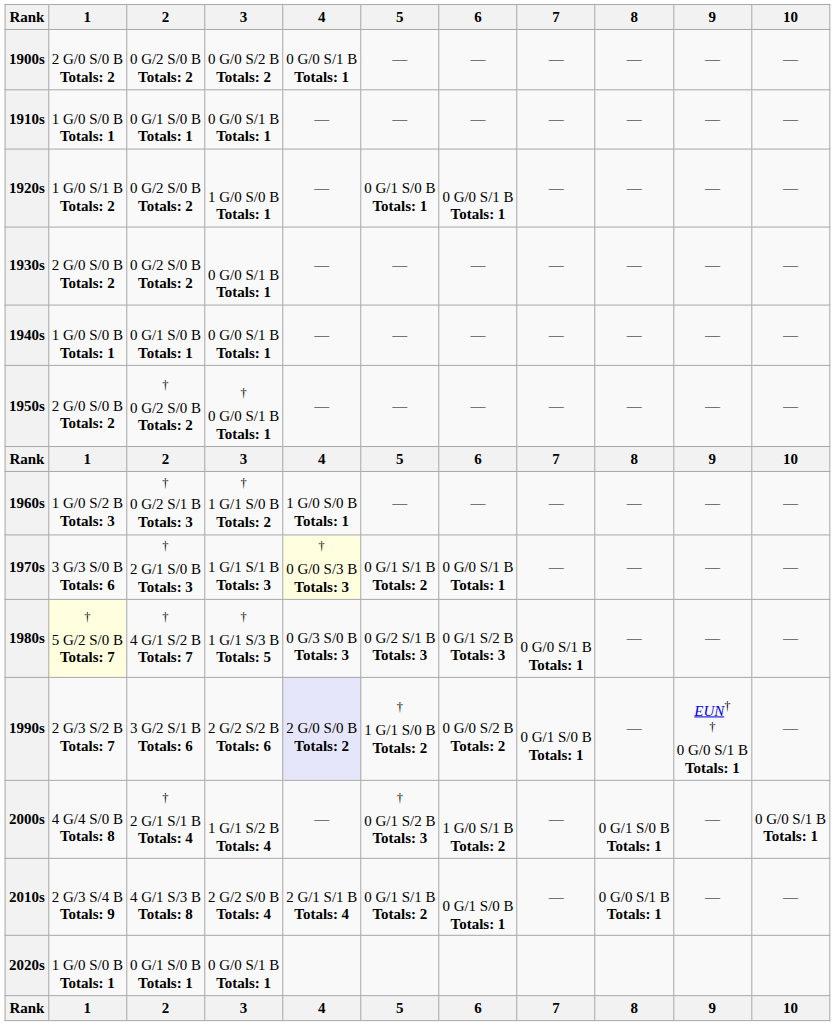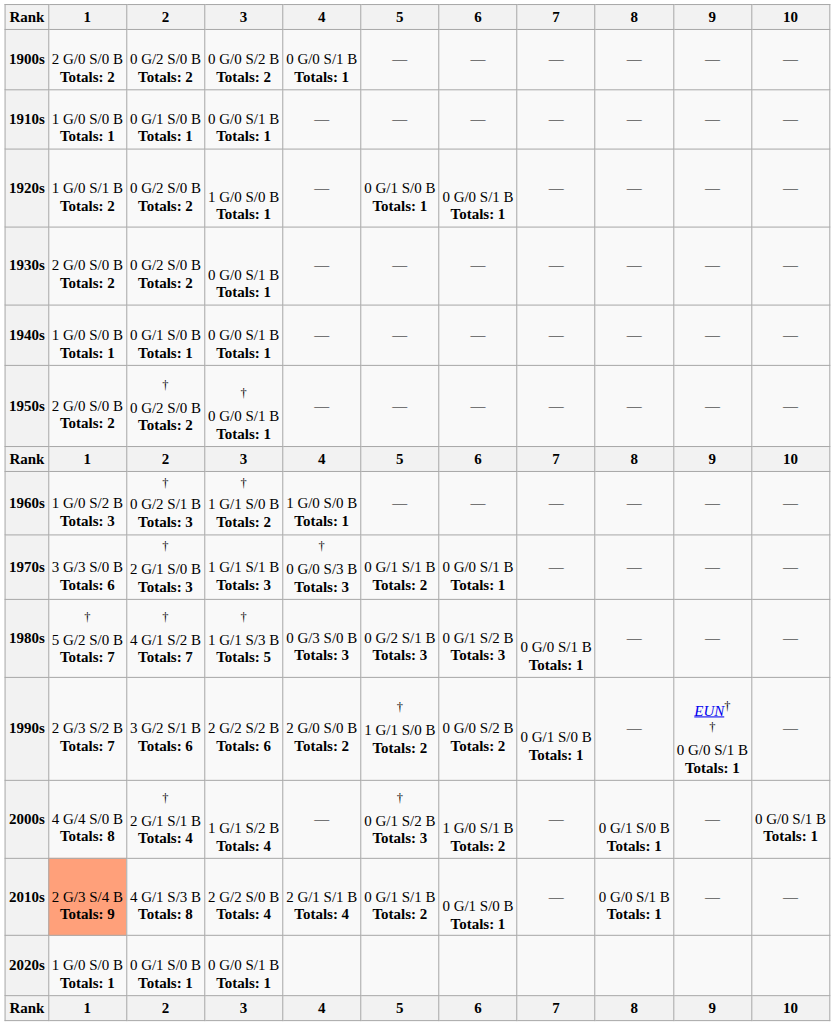row 10 | 4: lightyellow background -> no background
row 11 | 1: lightyellow background -> no background
row 12 | 4: lavender background -> no background
row 14 | 1: no background -> lightsalmon background
